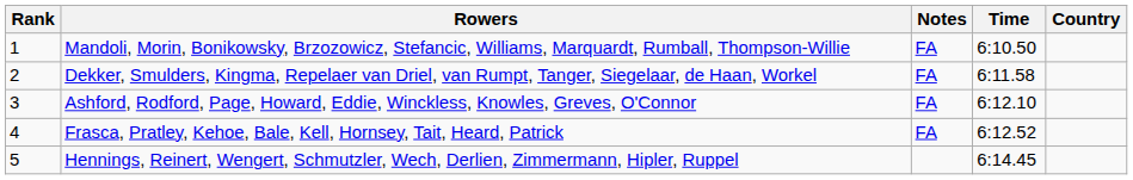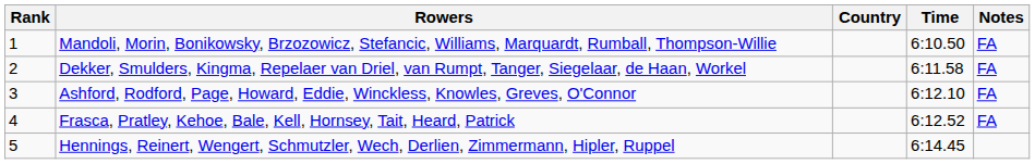columns swapped: Country <-> Notes
